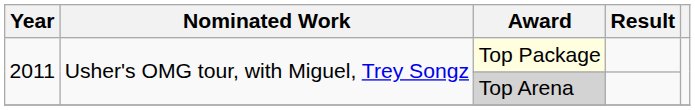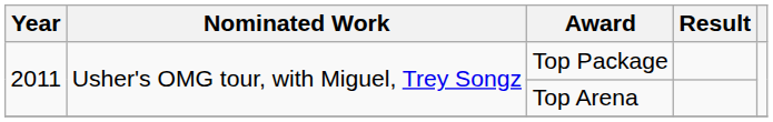Top Package | Award: lightyellow background -> no background
Top Arena | Award: lightgrey background -> no background
